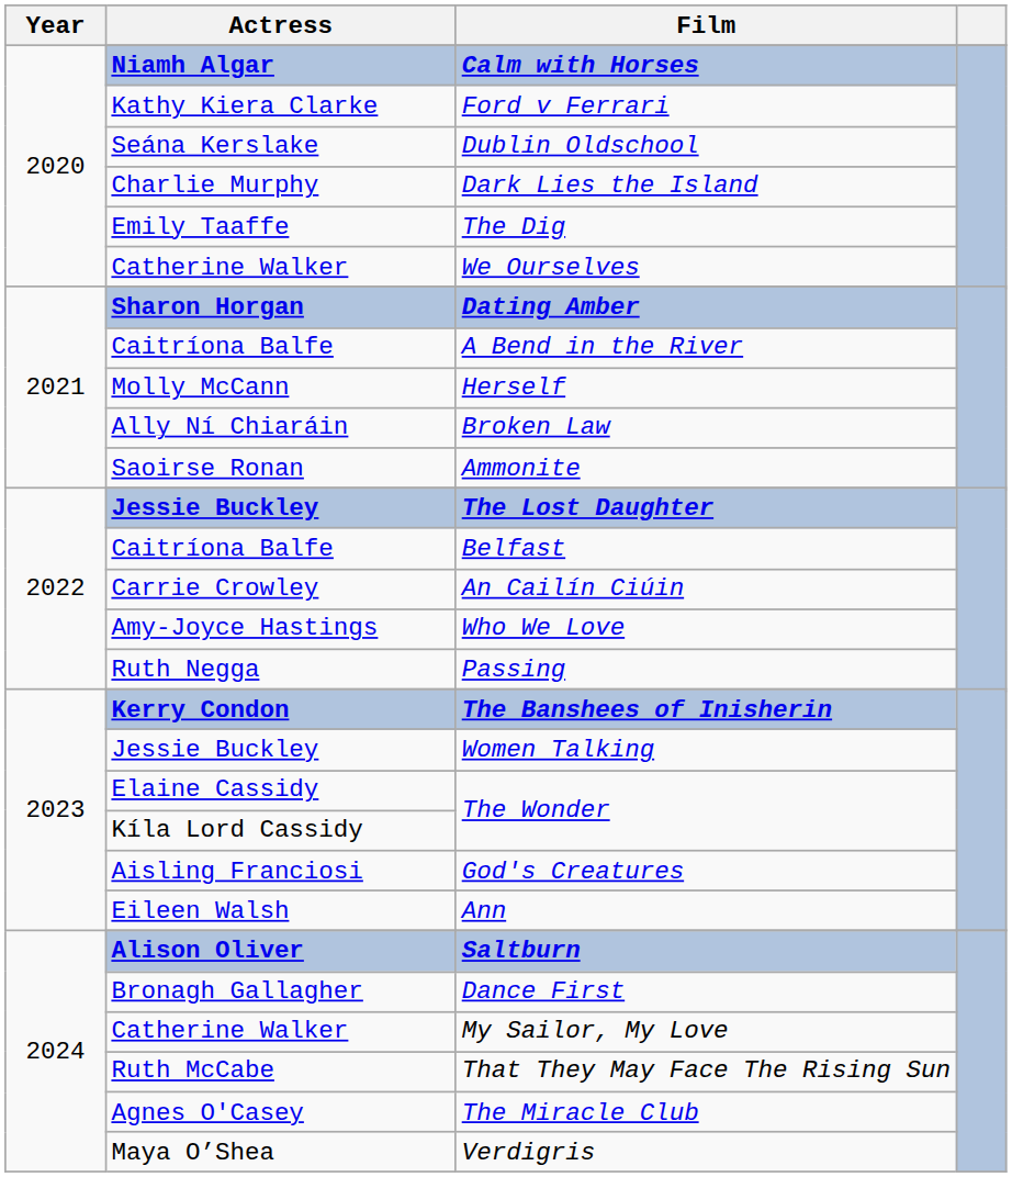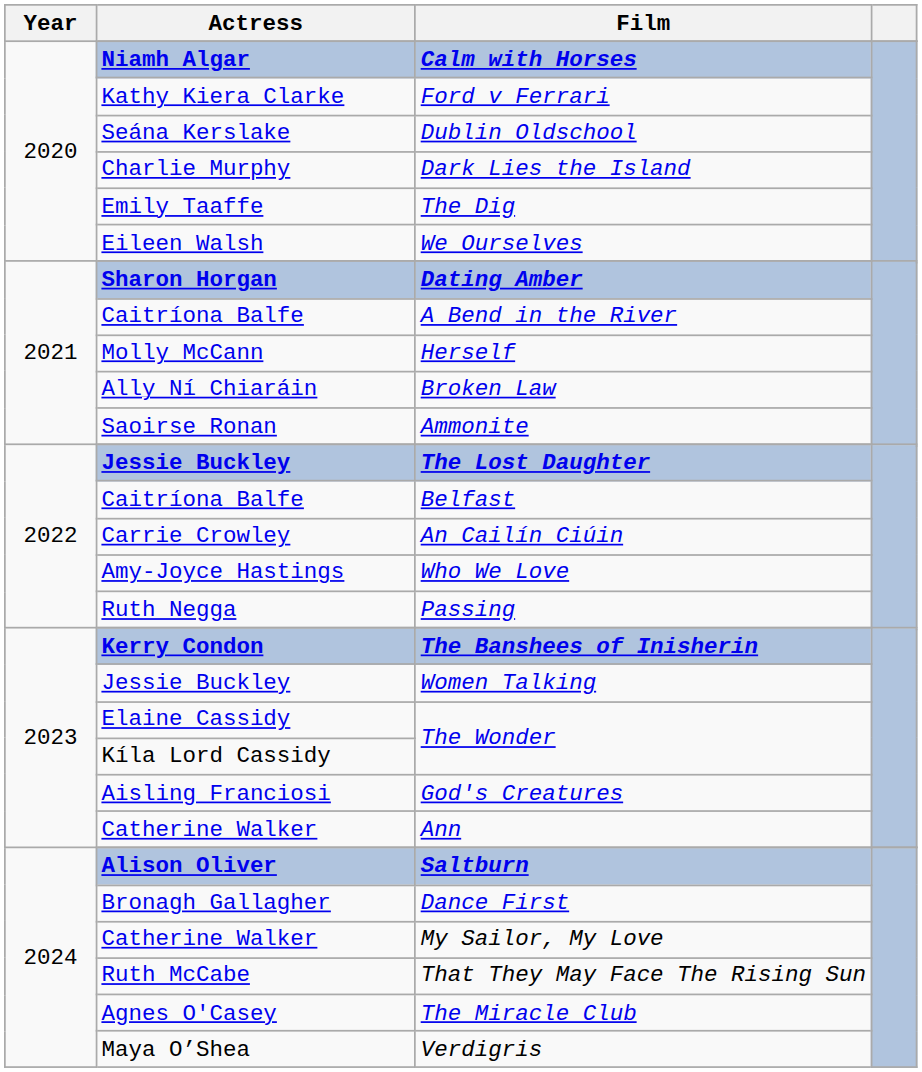We Ourselves | Actress: Catherine Walker -> Eileen Walsh
Ann | Actress: Eileen Walsh -> Catherine Walker
